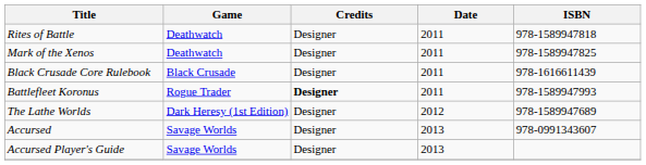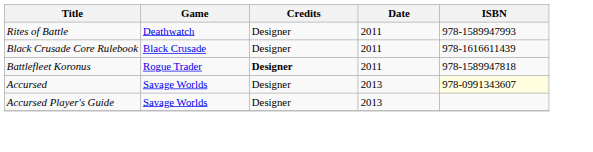Rites of Battle | ISBN: 978-1589947818 -> 978-1589947993
- row: Mark of the Xenos | Deathwatch | Designer | 2011 | 978-1589947825
Battlefleet Koronus | ISBN: 978-1589947993 -> 978-1589947818
- row: The Lathe Worlds | Dark Heresy (1st Edition) | Designer | 2012 | 978-1589947689
Accursed | ISBN: no background -> lightyellow background
